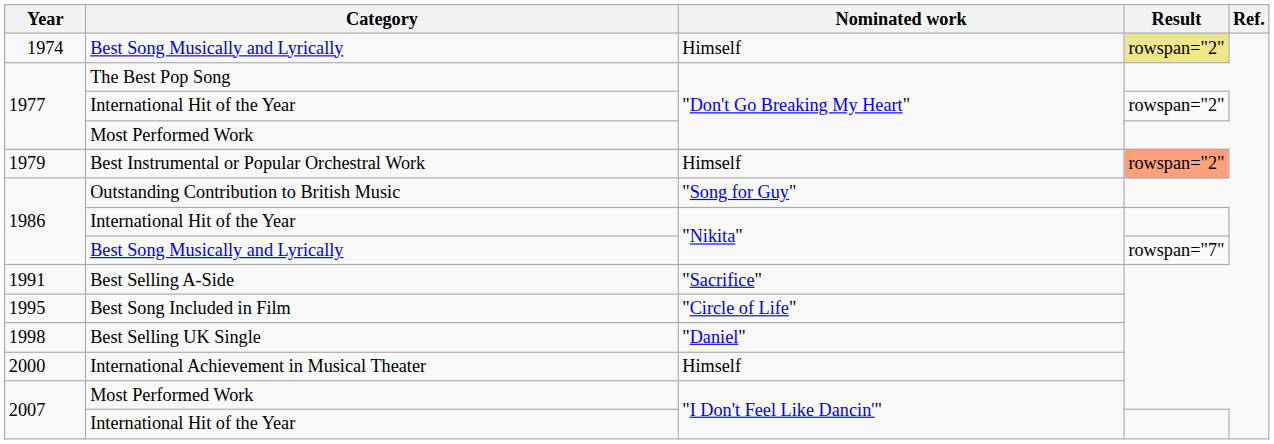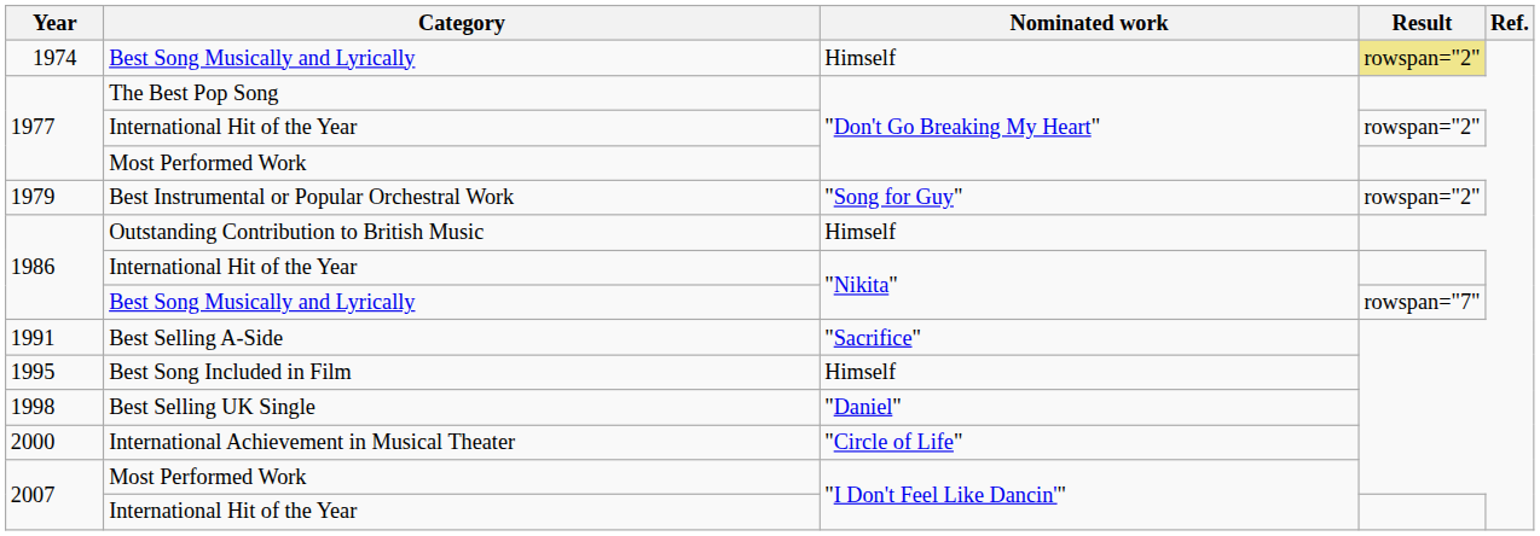Best Instrumental or Popular Orchestral Work | Nominated work: Himself -> "Song for Guy"
Best Instrumental or Popular Orchestral Work | Result: lightsalmon background -> no background
Outstanding Contribution to British Music | Nominated work: "Song for Guy" -> Himself
Best Song Included in Film | Nominated work: "Circle of Life" -> Himself
International Achievement in Musical Theater | Nominated work: Himself -> "Circle of Life"
